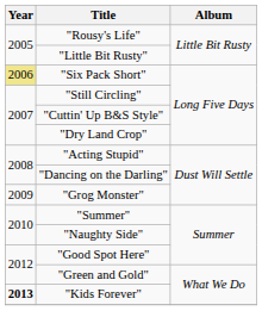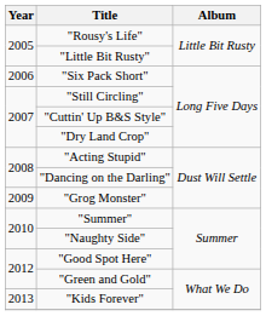"Six Pack Short" | Year: khaki background -> no background
"Kids Forever" | Year: bold -> normal
